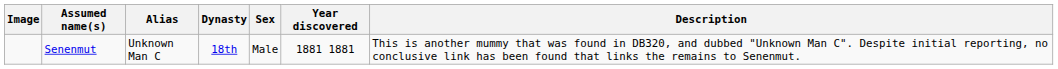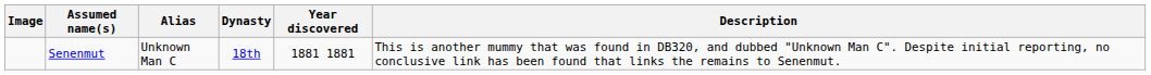- column: Sex | Male
